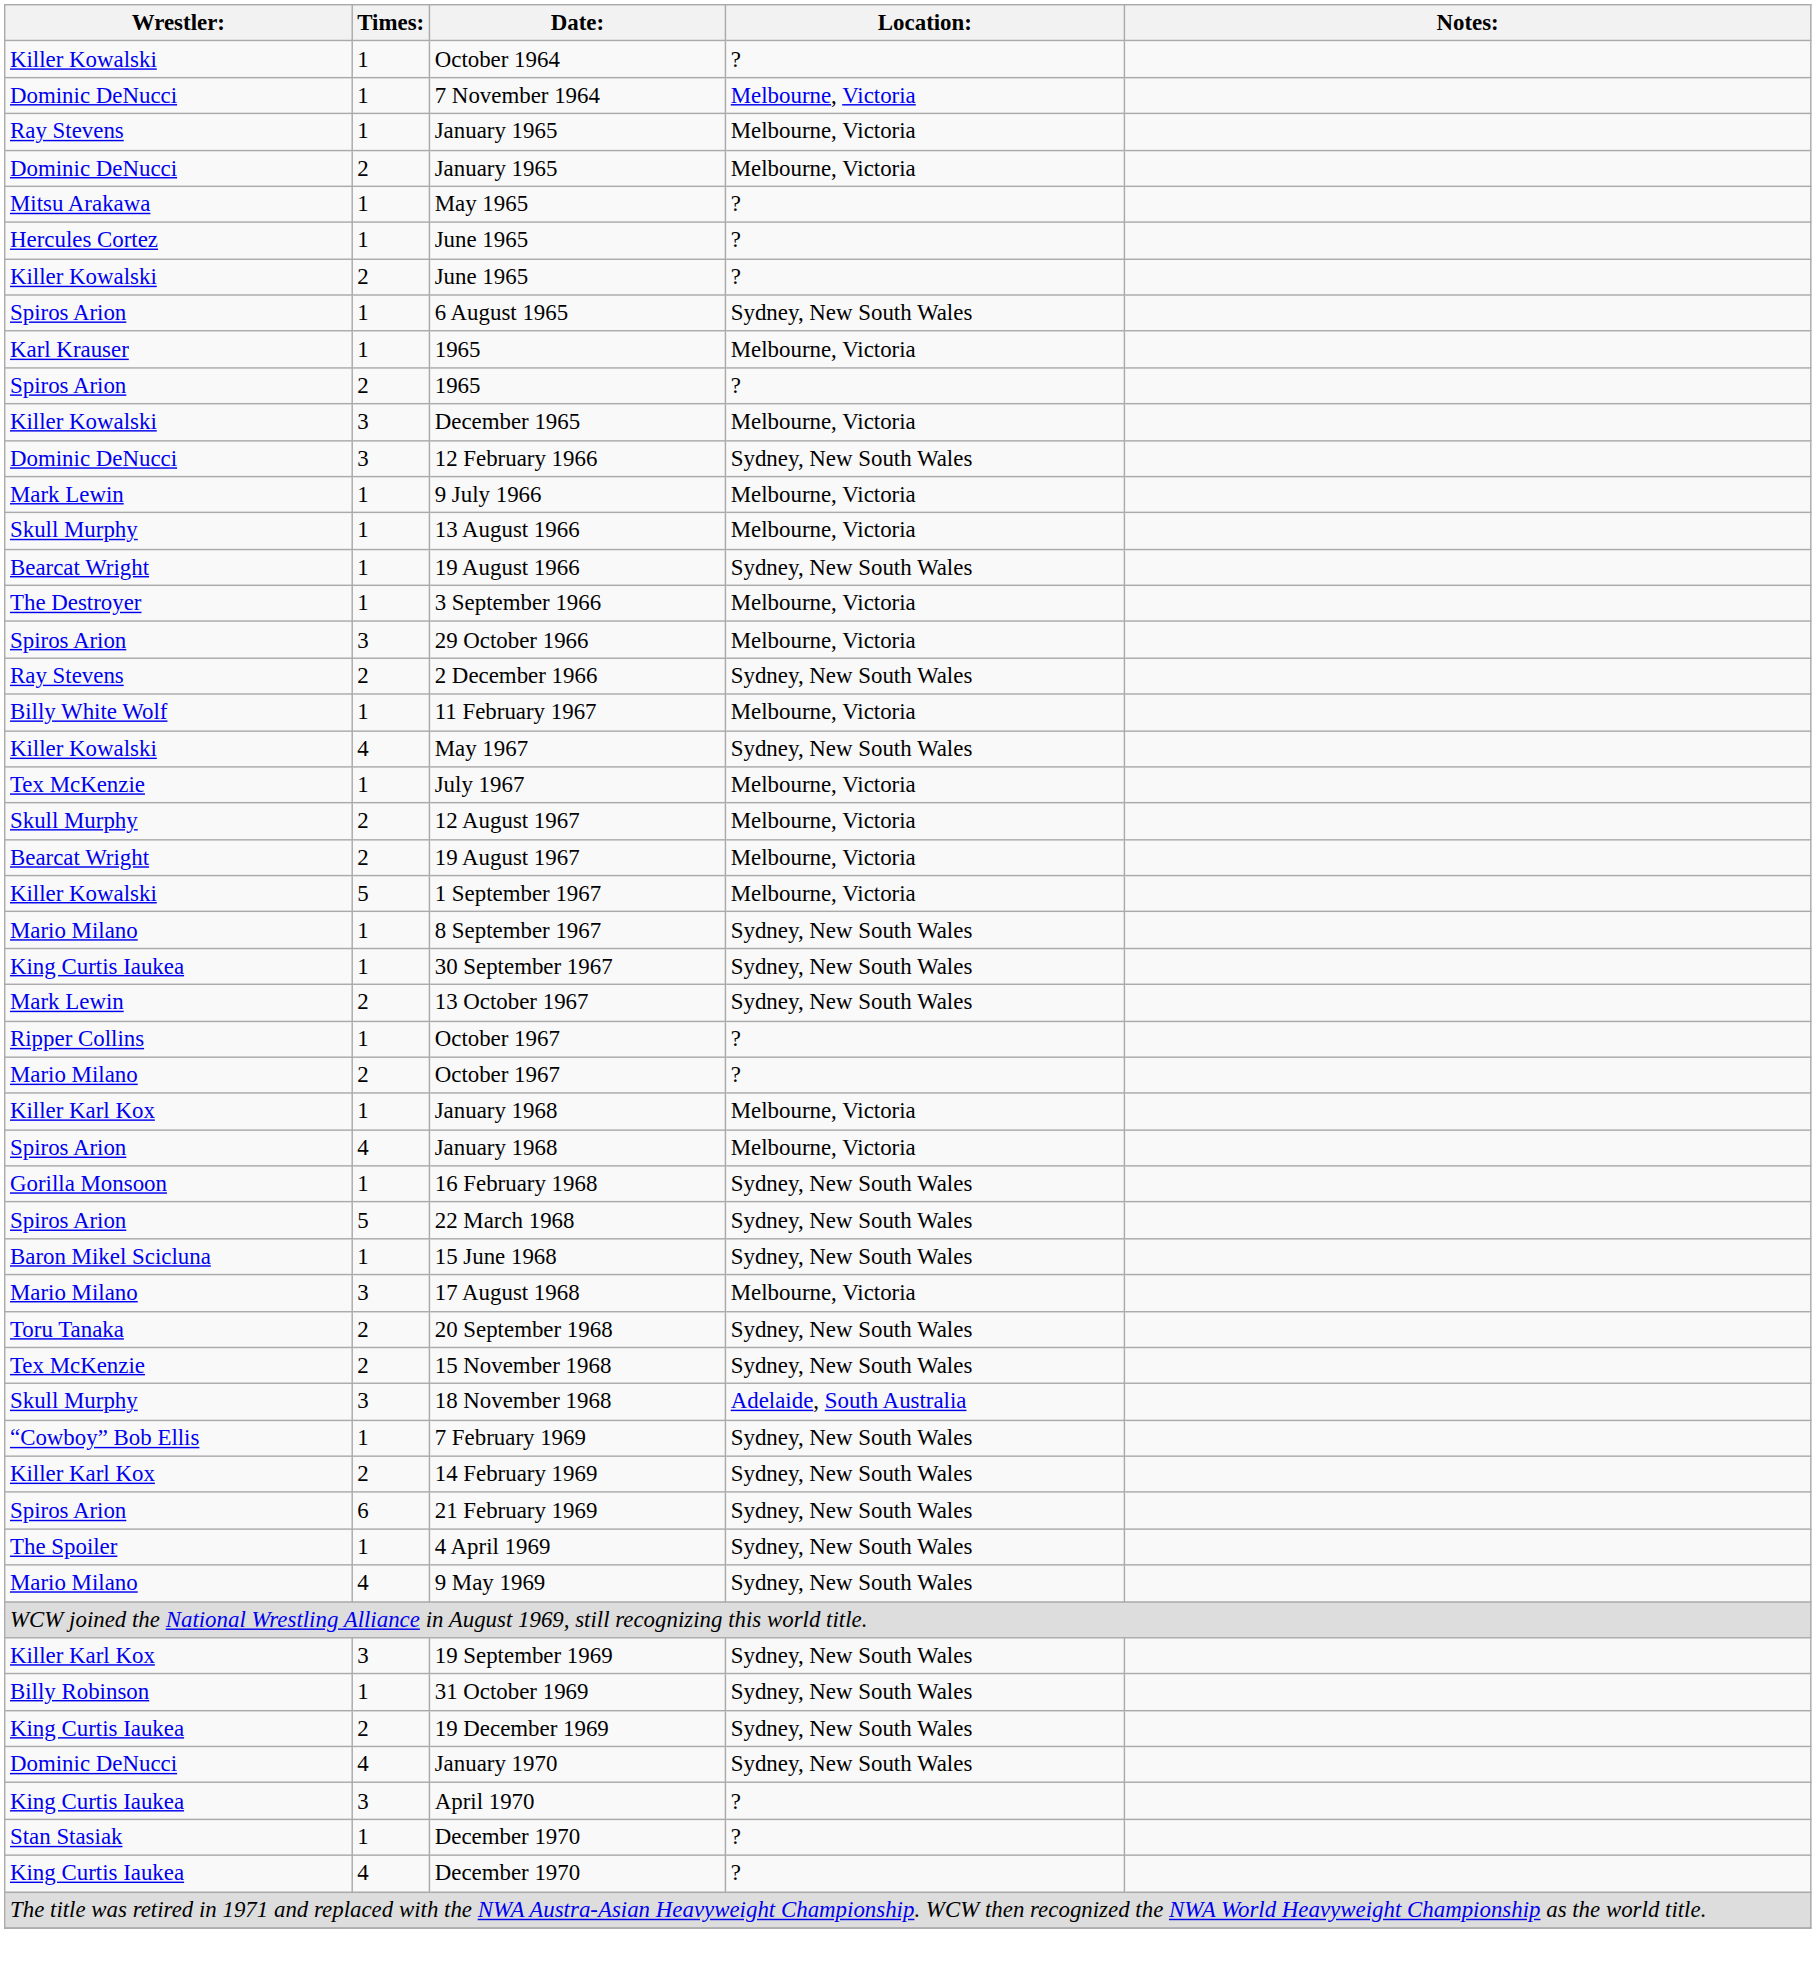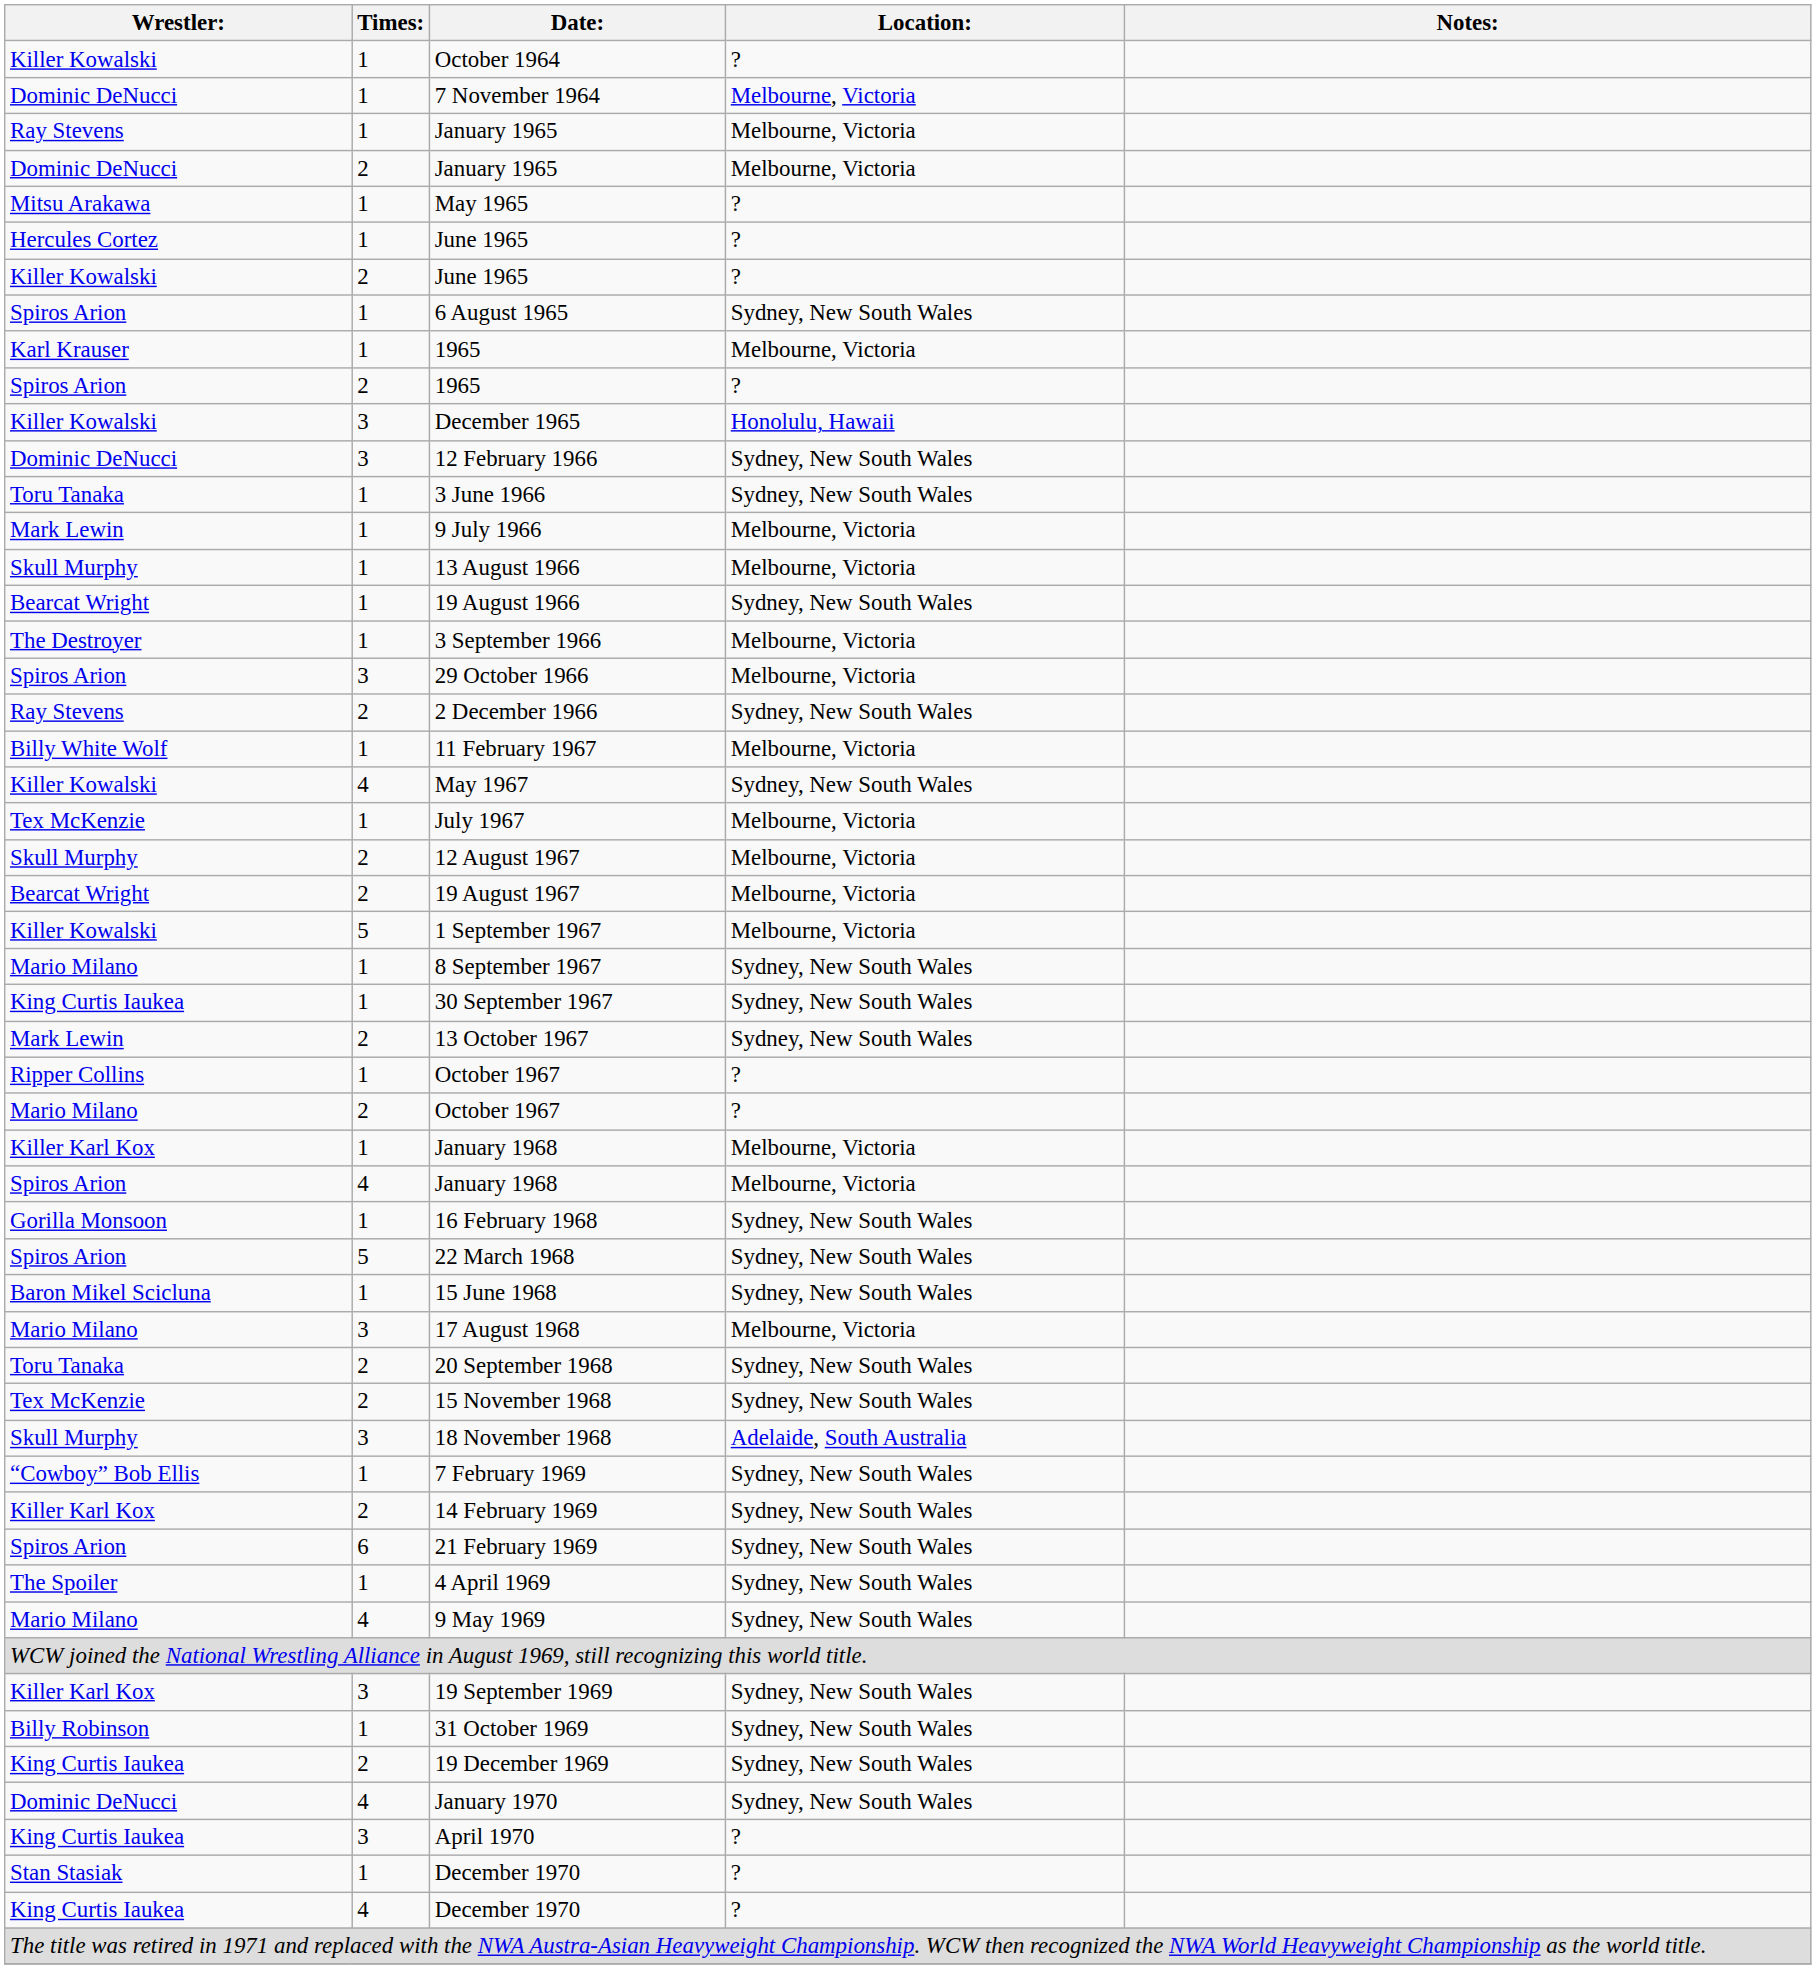December 1965 | Location:: Melbourne, Victoria -> Honolulu, Hawaii
+ row: Toru Tanaka | 1 | 3 June 1966 | Sydney, New South Wales
